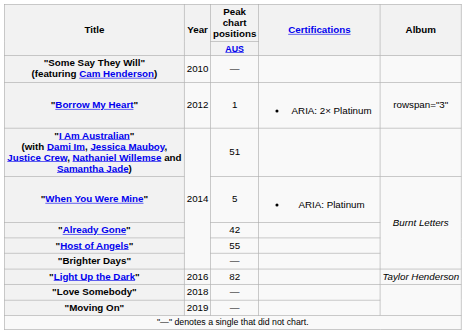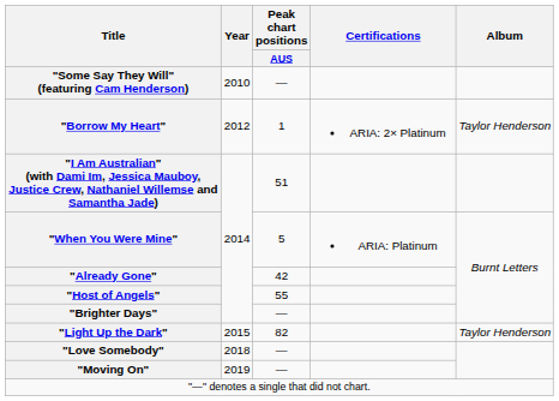"Borrow My Heart" | Album: rowspan="3" -> Taylor Henderson
"Light Up the Dark" | Year: 2016 -> 2015
